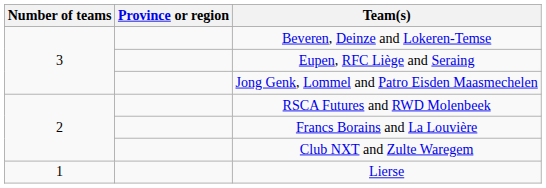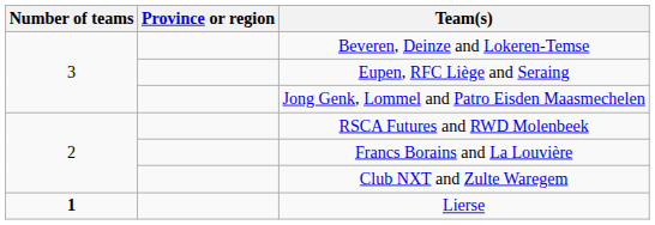Lierse | Number of teams: normal -> bold
